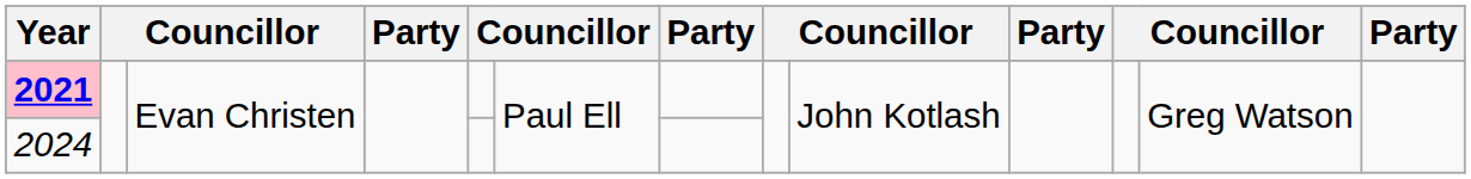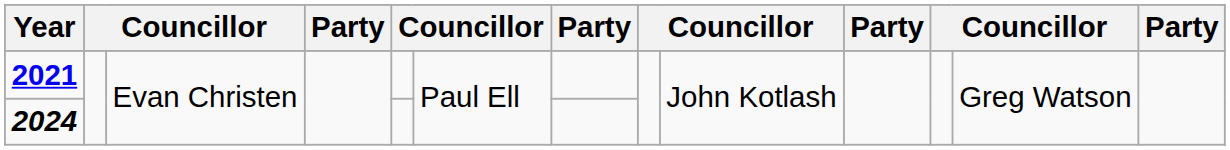2021 | Year: pink background -> no background
2024 | Year: normal -> bold
